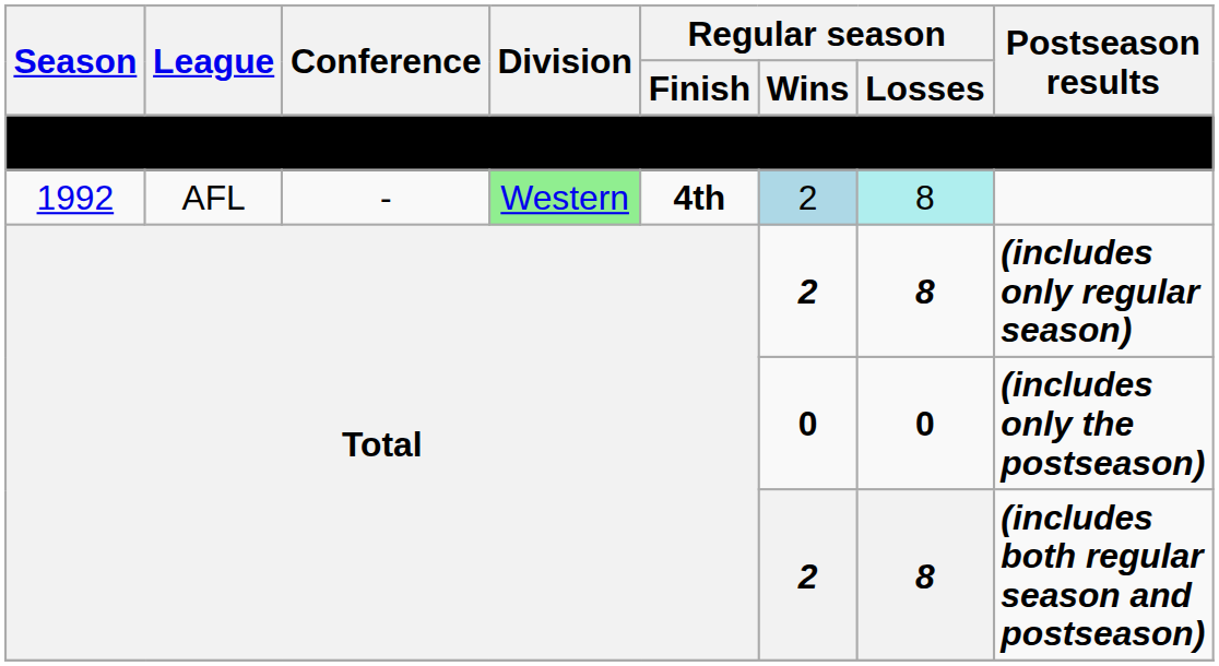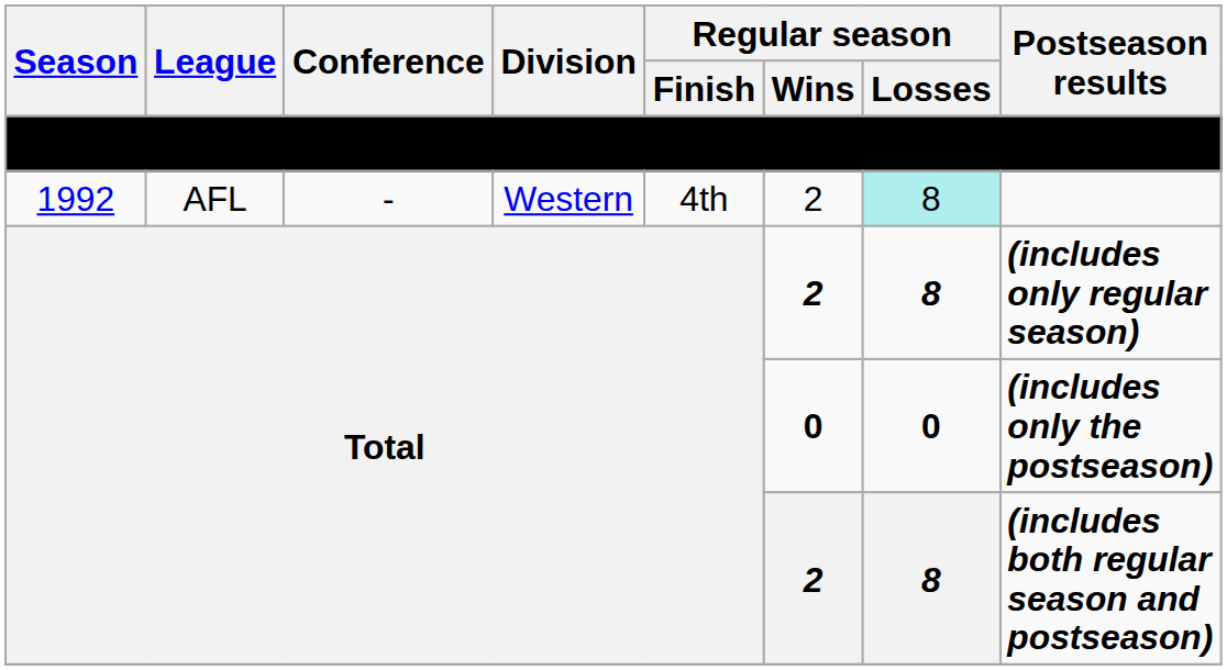1992 | Division: lightgreen background -> no background
1992 | Regular season / Finish: bold -> normal
1992 | Regular season / Wins: lightblue background -> no background
